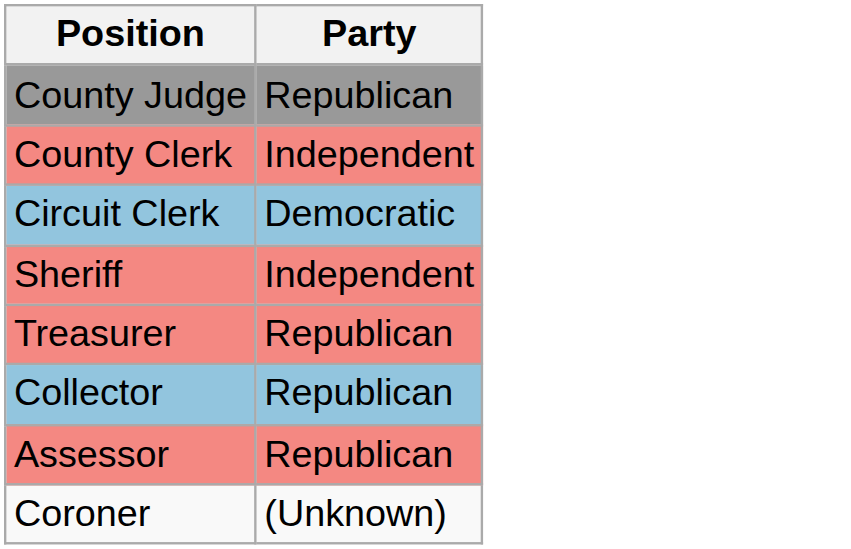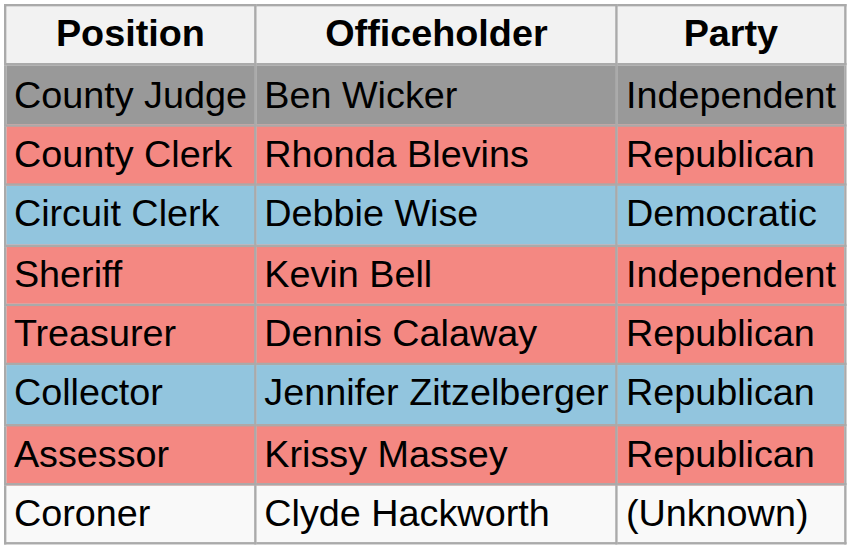+ column: Officeholder | Ben Wicker | Rhonda Blevins | Debbie Wise | Kevin Bell | Dennis Calaway | Jennifer Zitzelberger | Krissy Massey | Clyde Hackworth
County Judge | Party: Republican -> Independent
County Clerk | Party: Independent -> Republican
